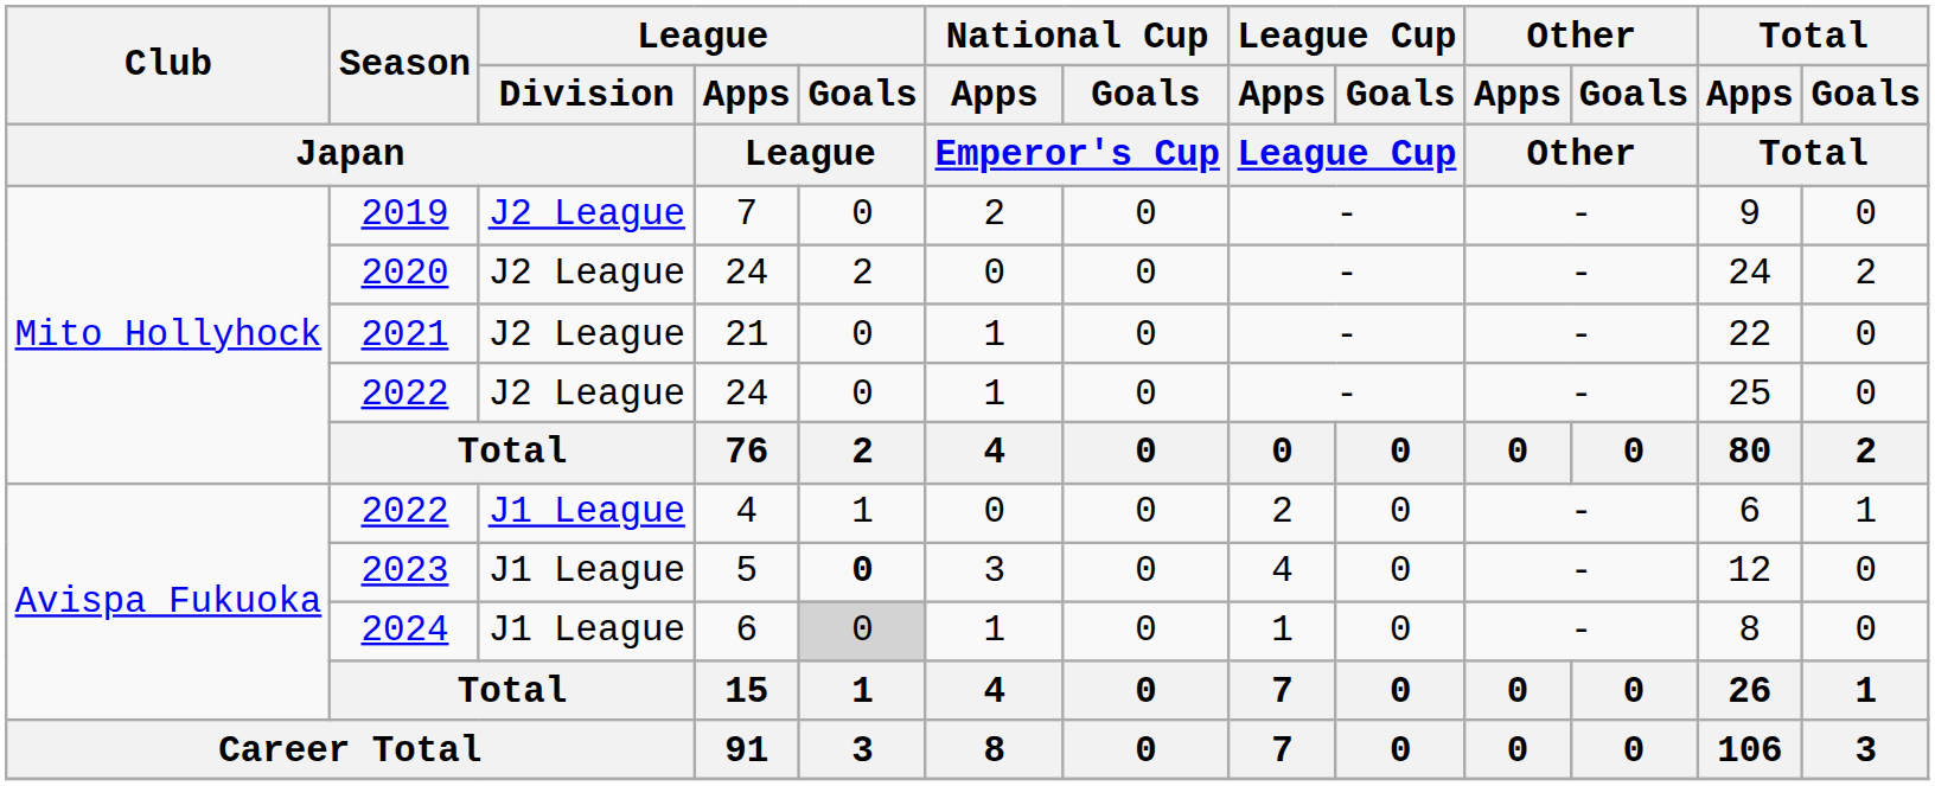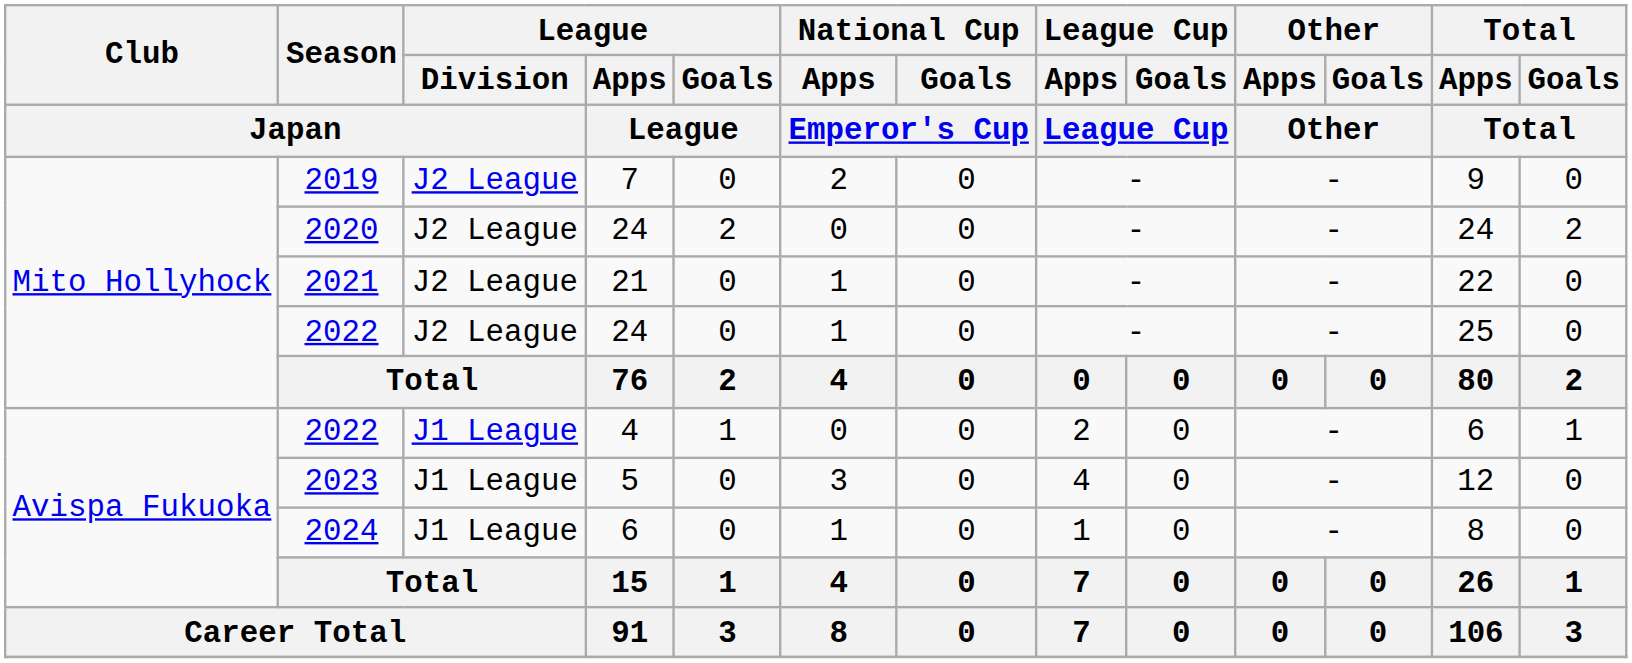2023 | League / Goals / League: bold -> normal
2024 | League / Goals / League: lightgrey background -> no background
